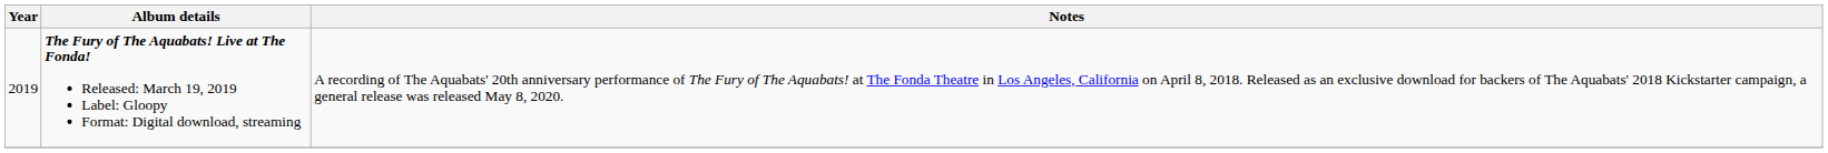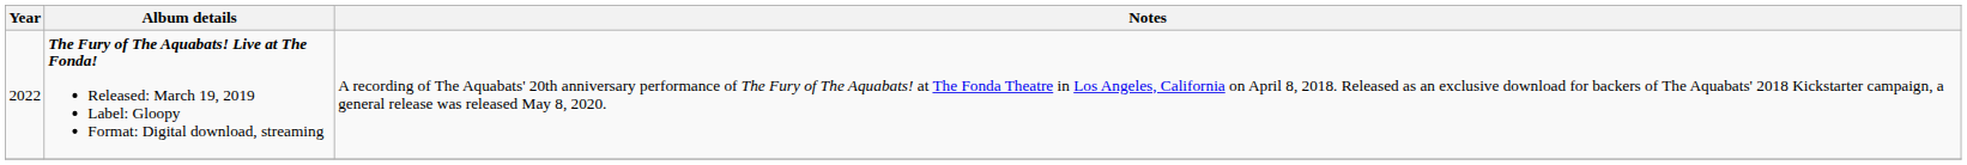row 2 | Year: 2019 -> 2022
